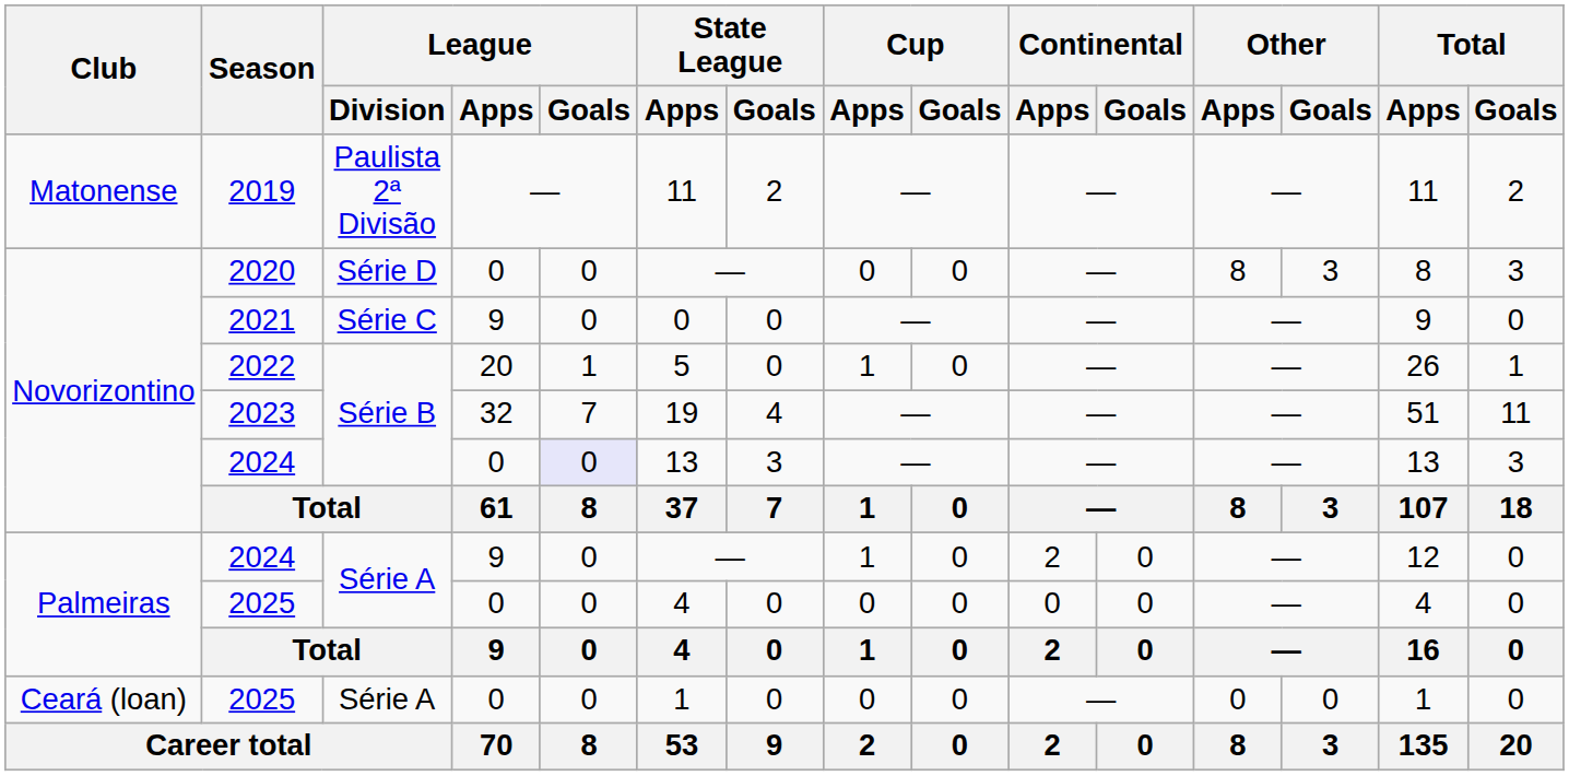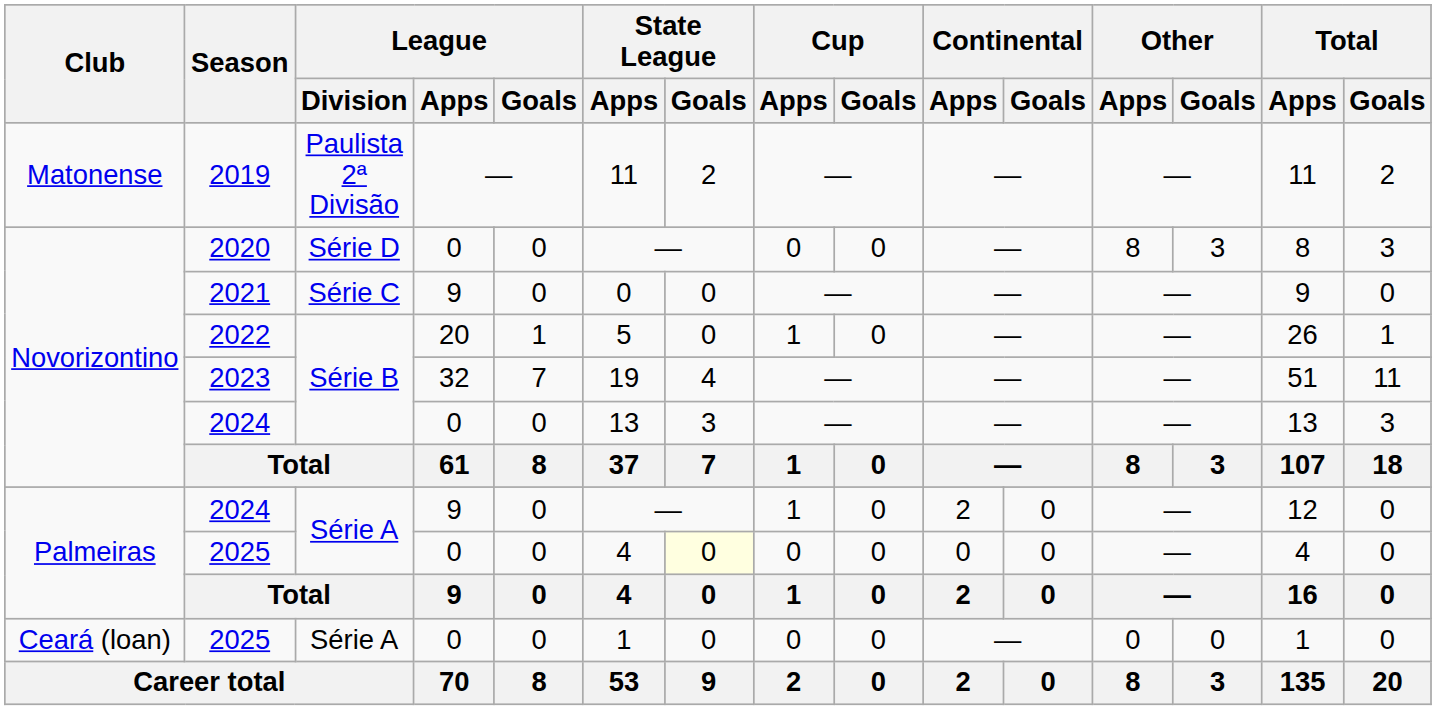Novorizontino / 2024 | League / Goals: lavender background -> no background
Palmeiras / 2025 | State League / Goals: no background -> lightyellow background
